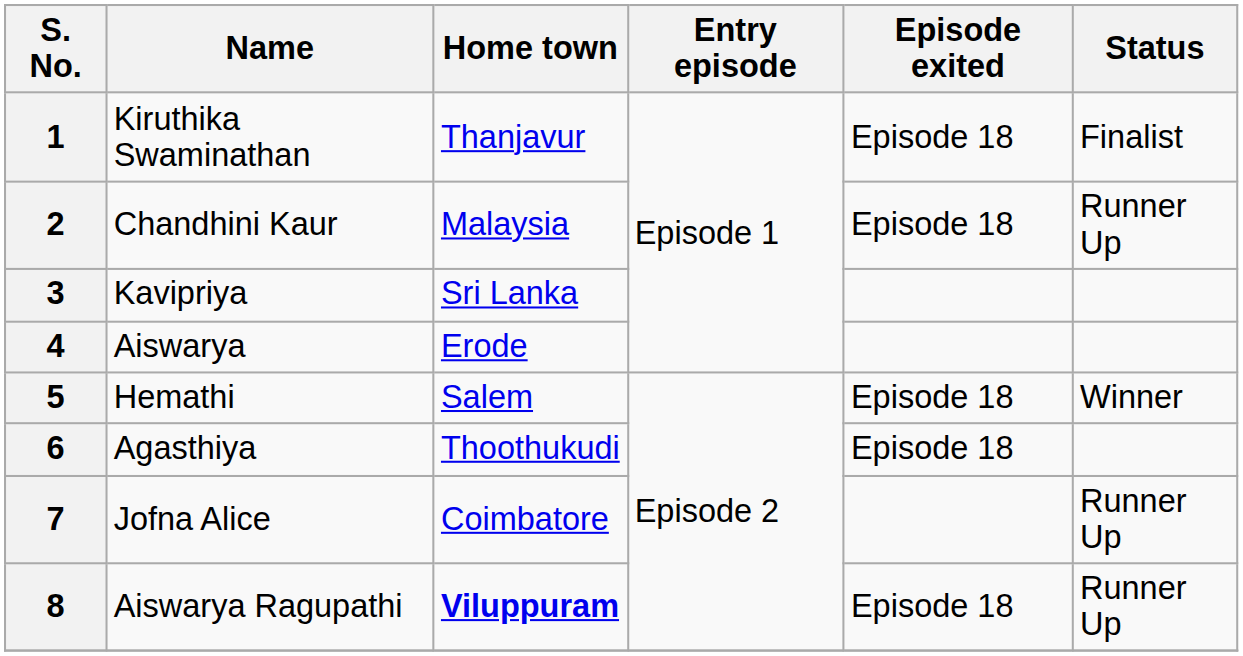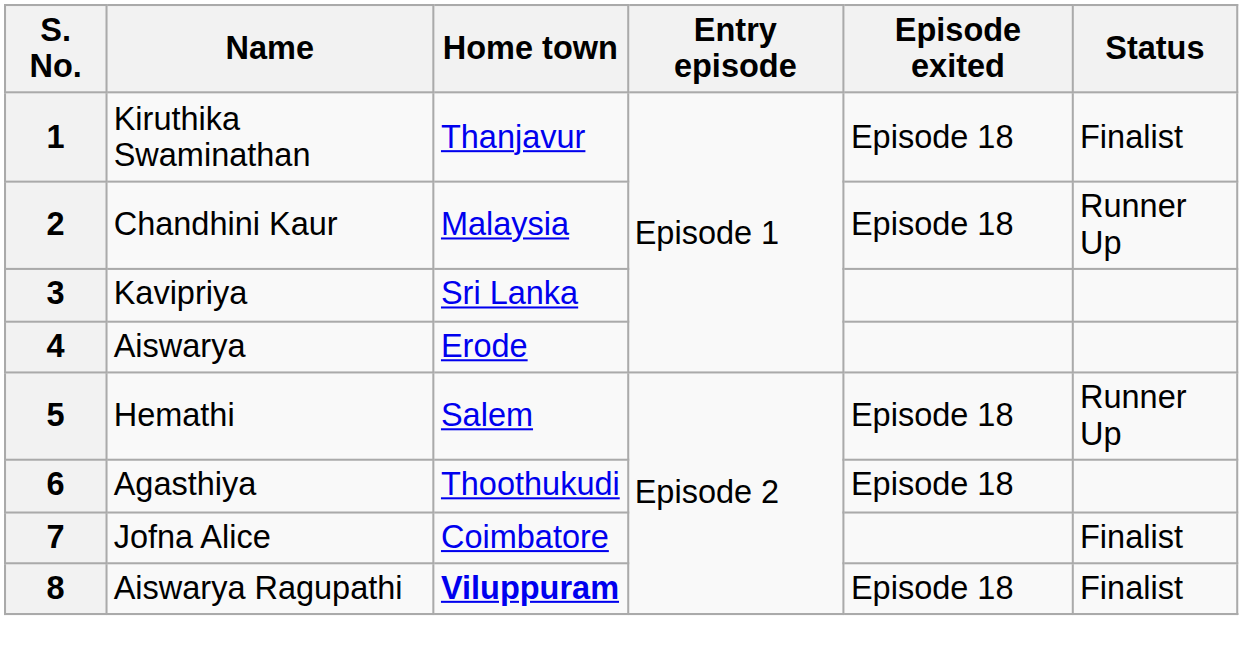5 | Status: Winner -> Runner Up
7 | Status: Runner Up -> Finalist
8 | Status: Runner Up -> Finalist
